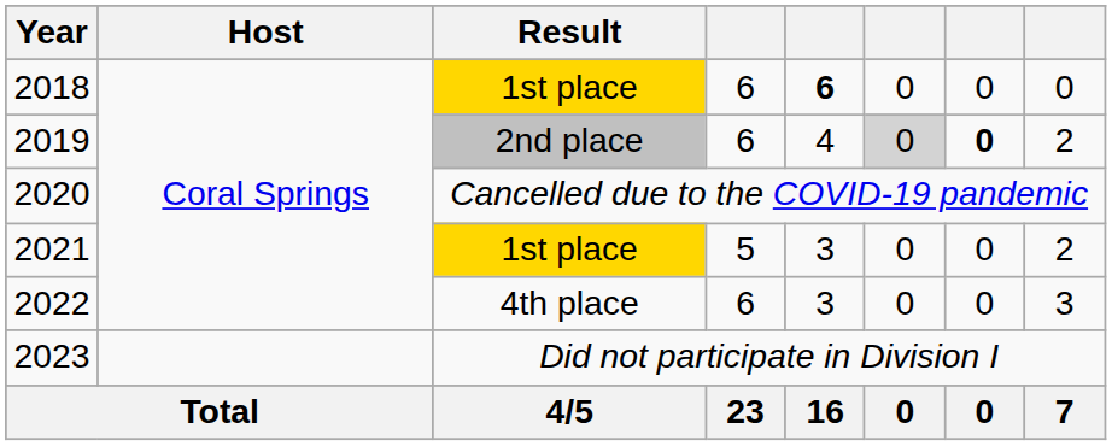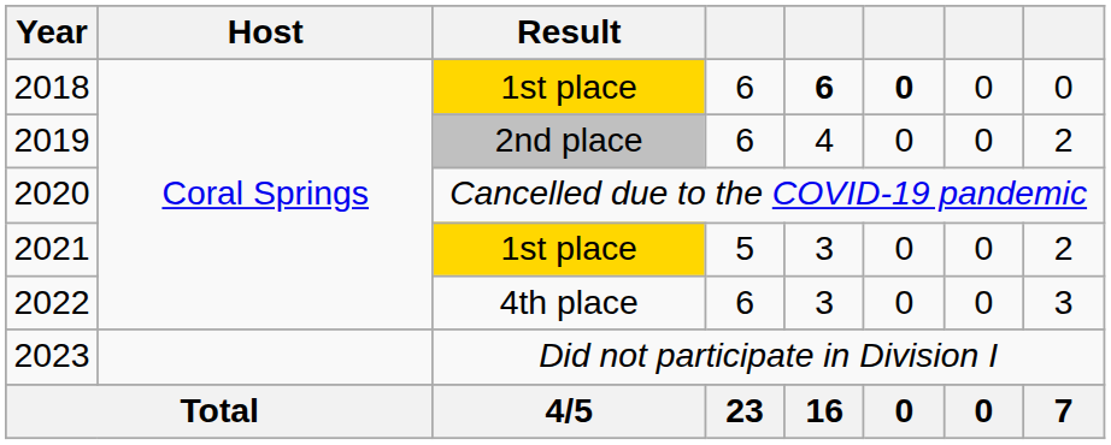2018 | column 6: normal -> bold
2019 | column 6: lightgrey background -> no background
2019 | column 7: bold -> normal
